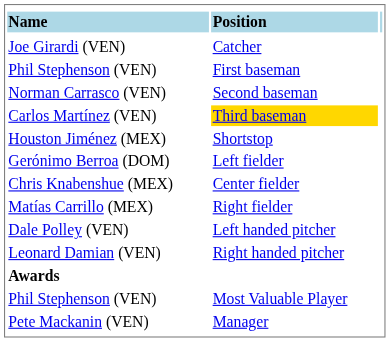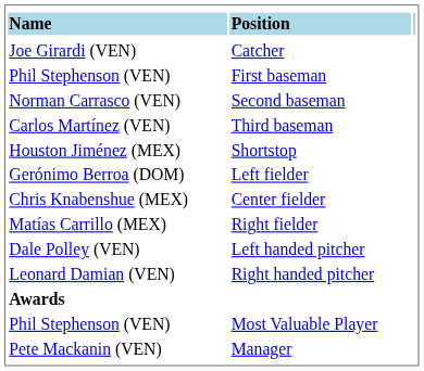Third baseman | column 2: gold background -> no background
